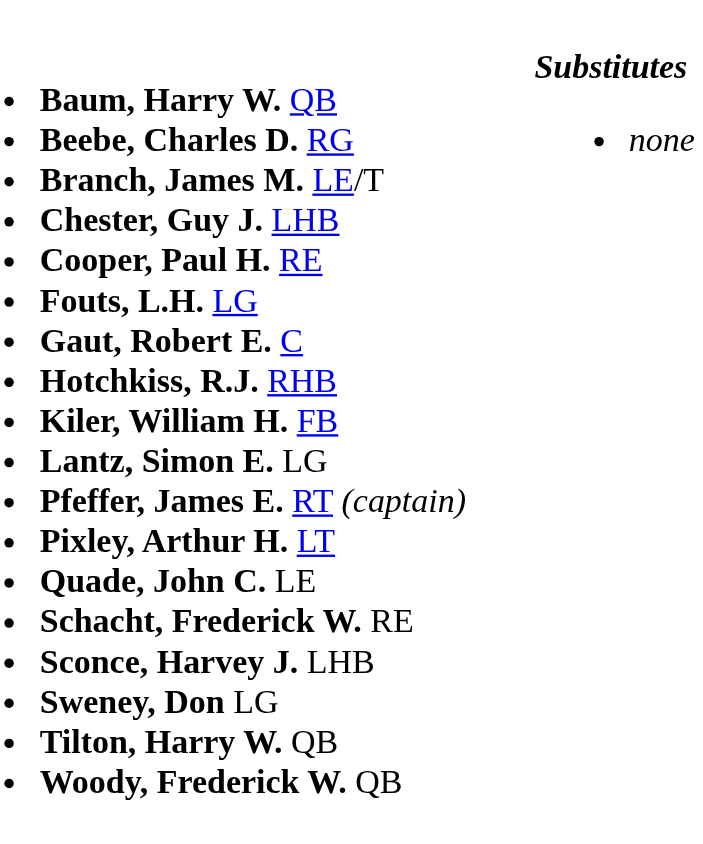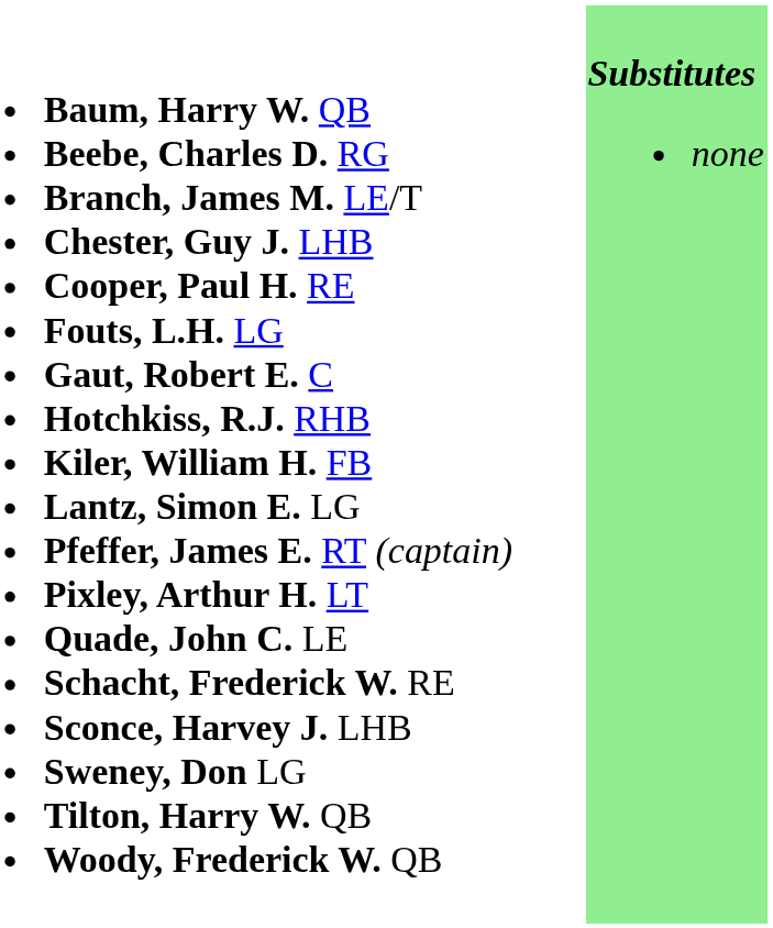row 1 | column 2: no background -> lightgreen background
